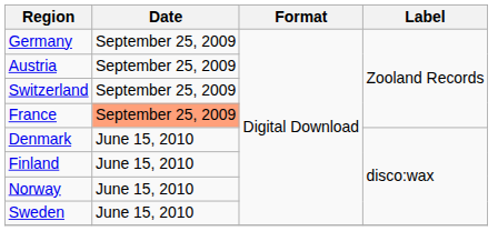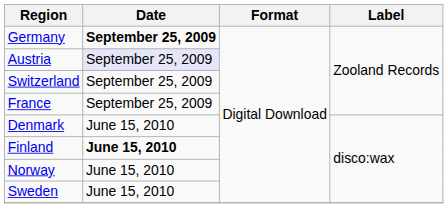Germany | Date: normal -> bold
Austria | Date: no background -> lavender background
France | Date: lightsalmon background -> no background
Finland | Date: normal -> bold
